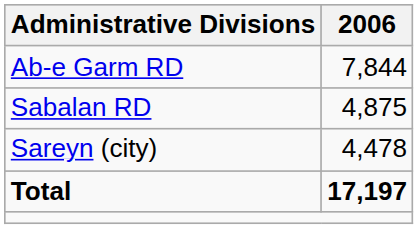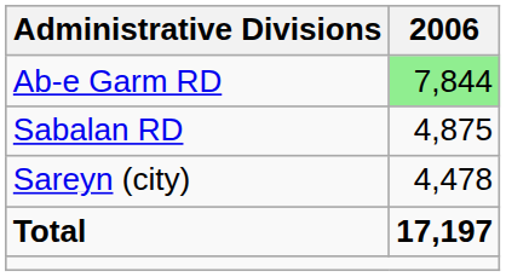Ab-e Garm RD | 2006: no background -> lightgreen background
